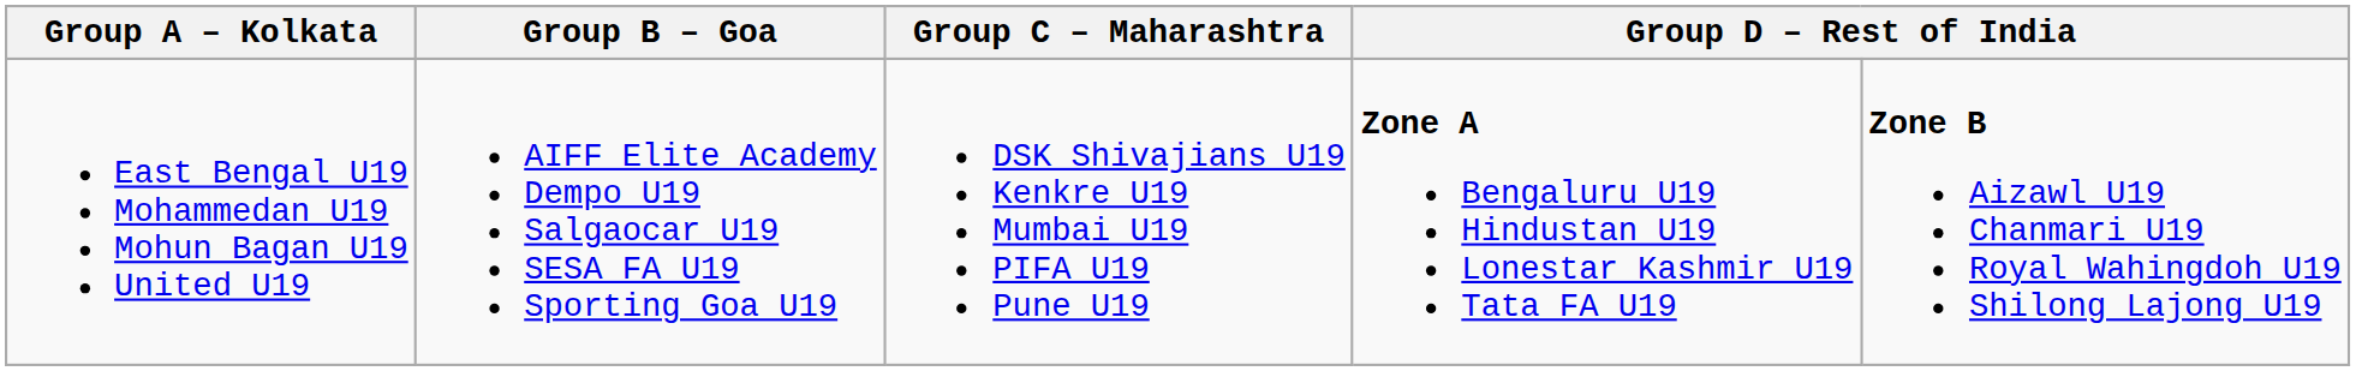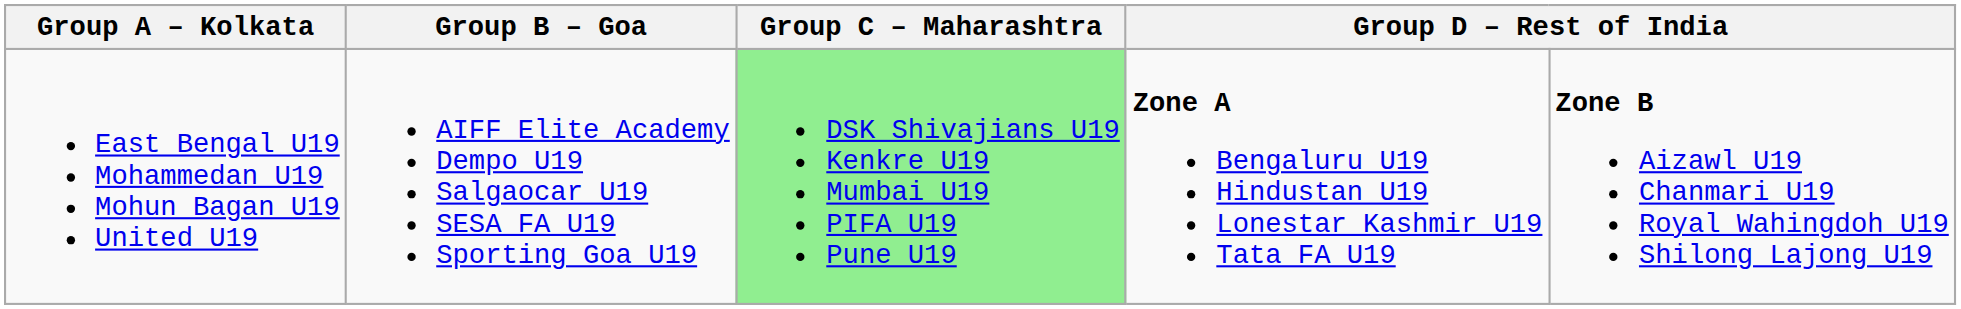East Bengal U19 Mohammedan U19 Mohun Bagan U19 United U19 | Group C – Maharashtra: no background -> lightgreen background
